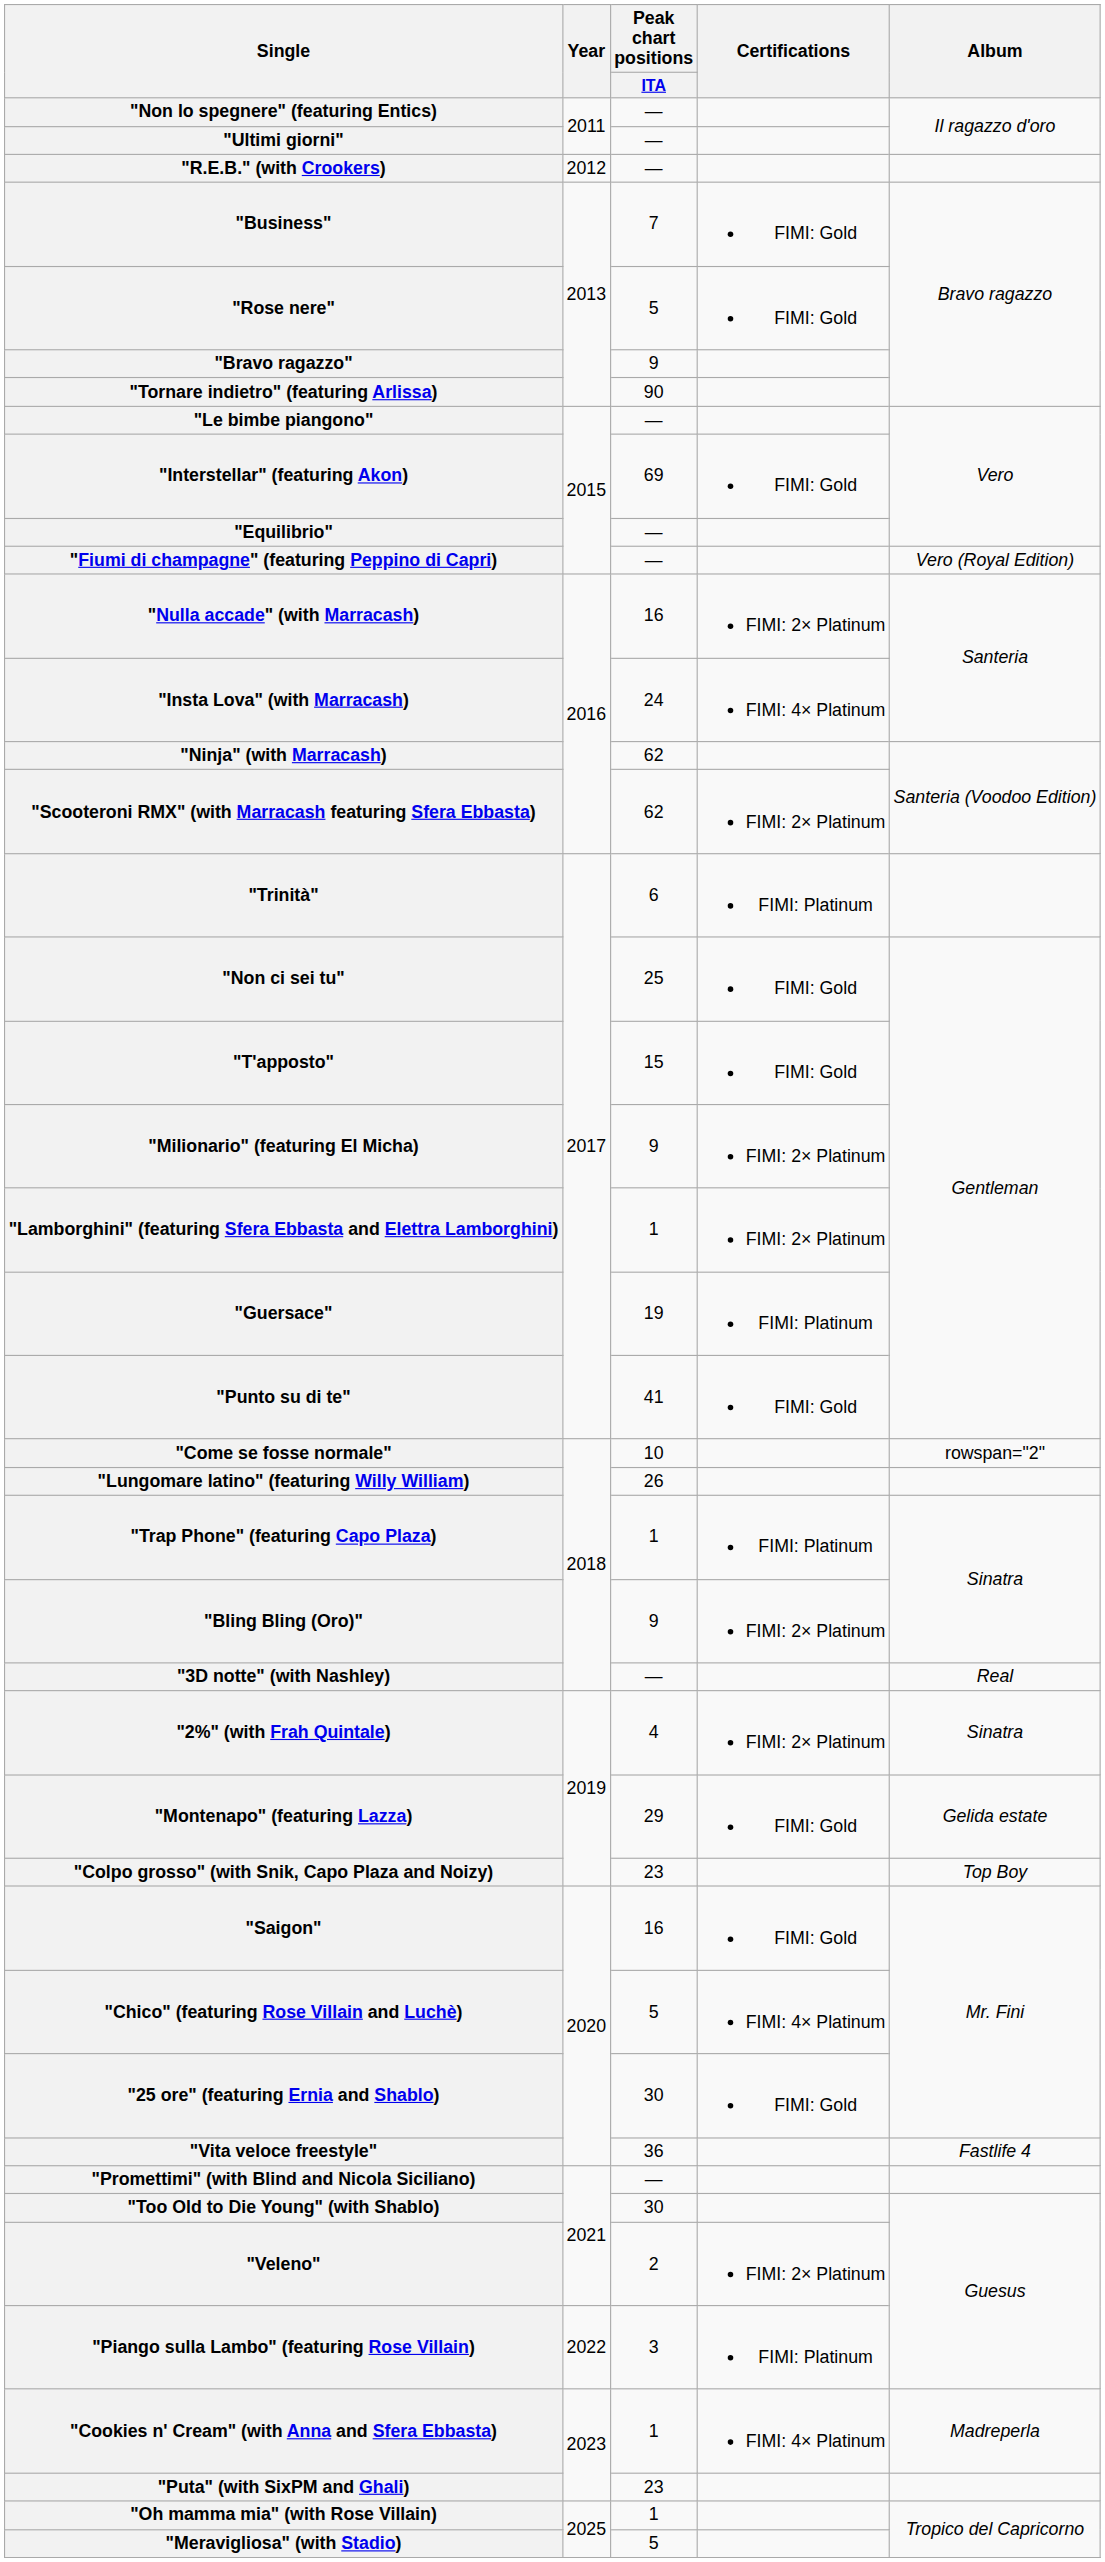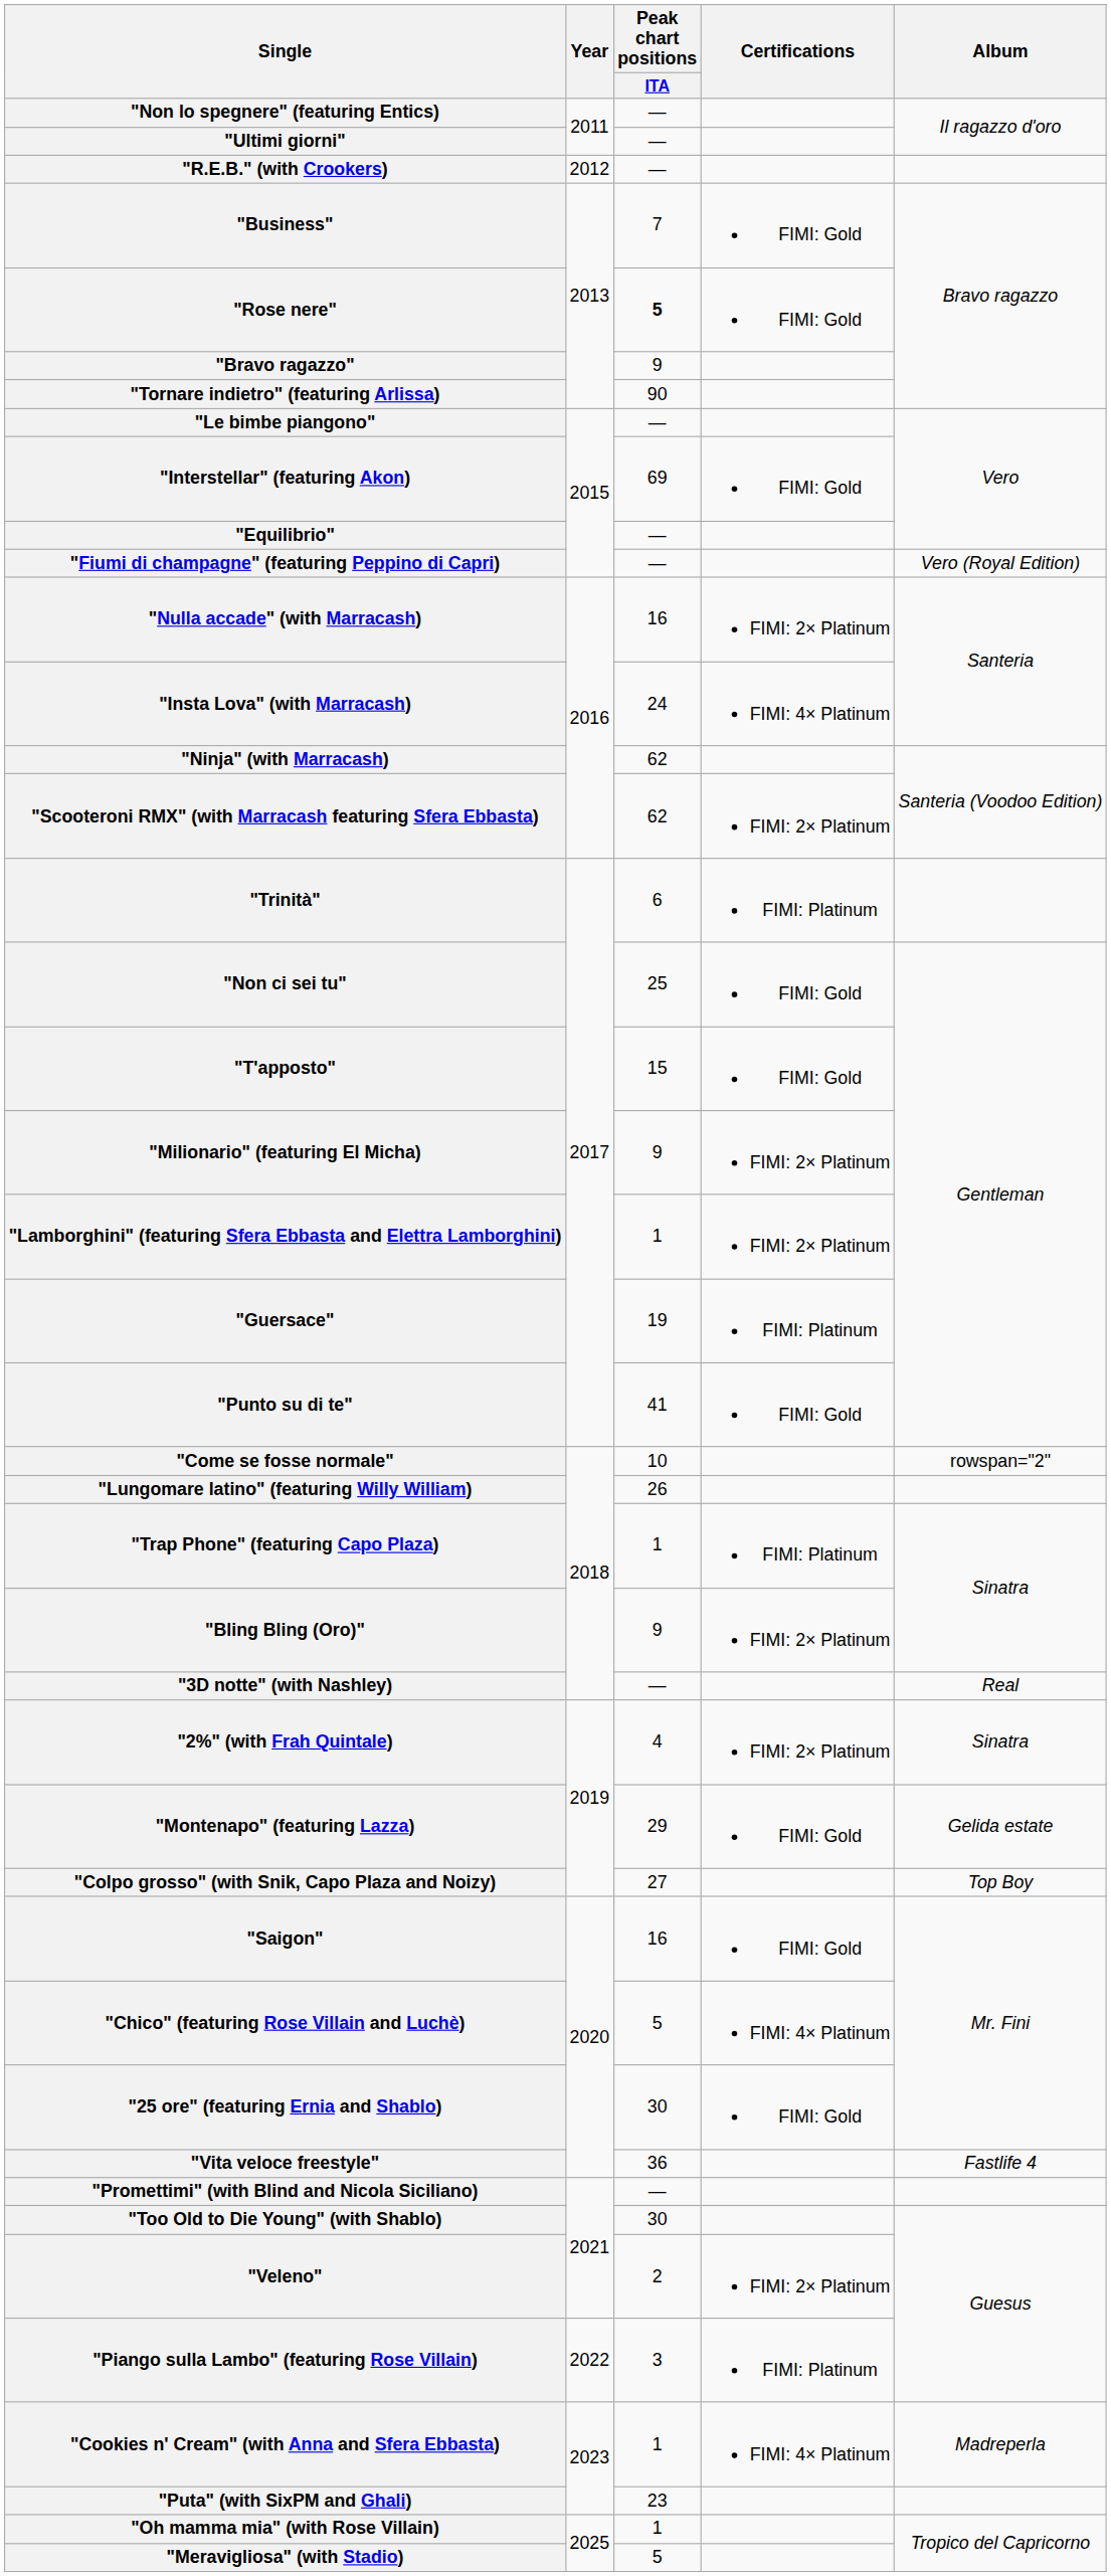"Rose nere" | Peak chart positions / ITA: normal -> bold
"Colpo grosso" (with Snik, Capo Plaza and Noizy) | Peak chart positions / ITA: 23 -> 27
